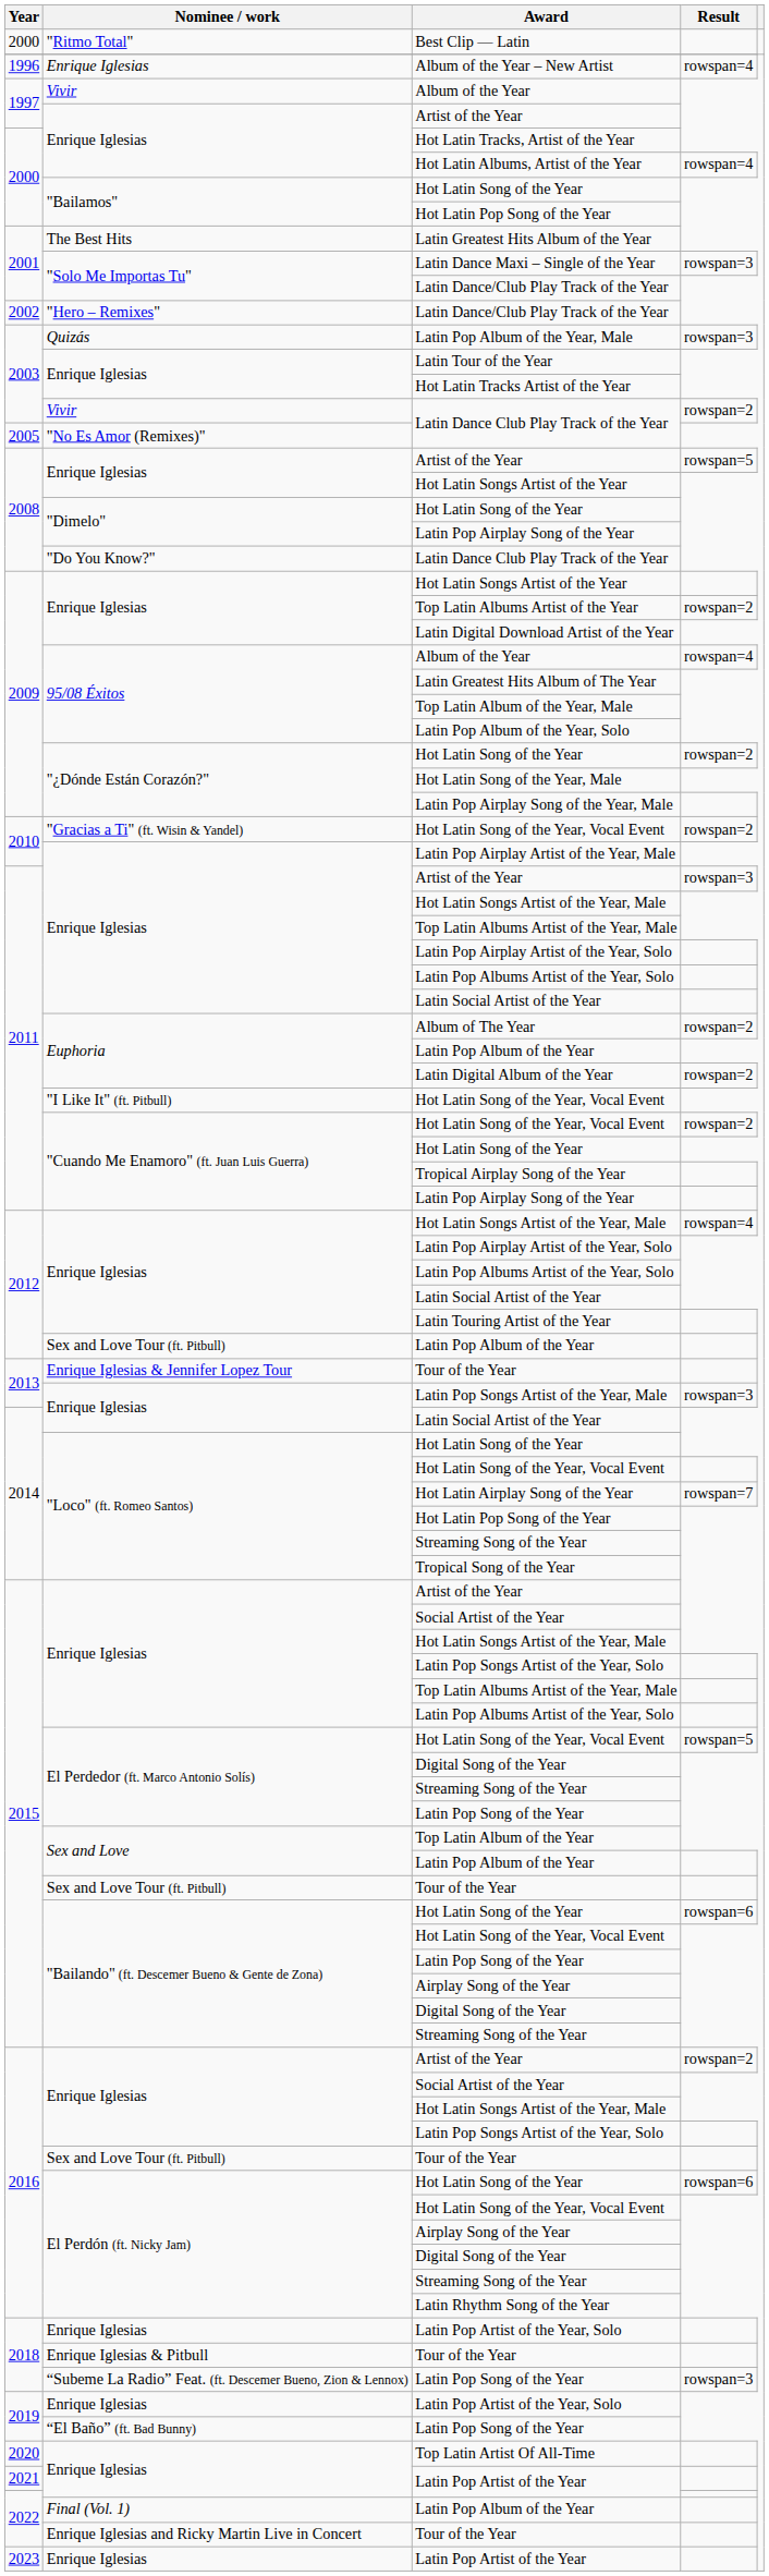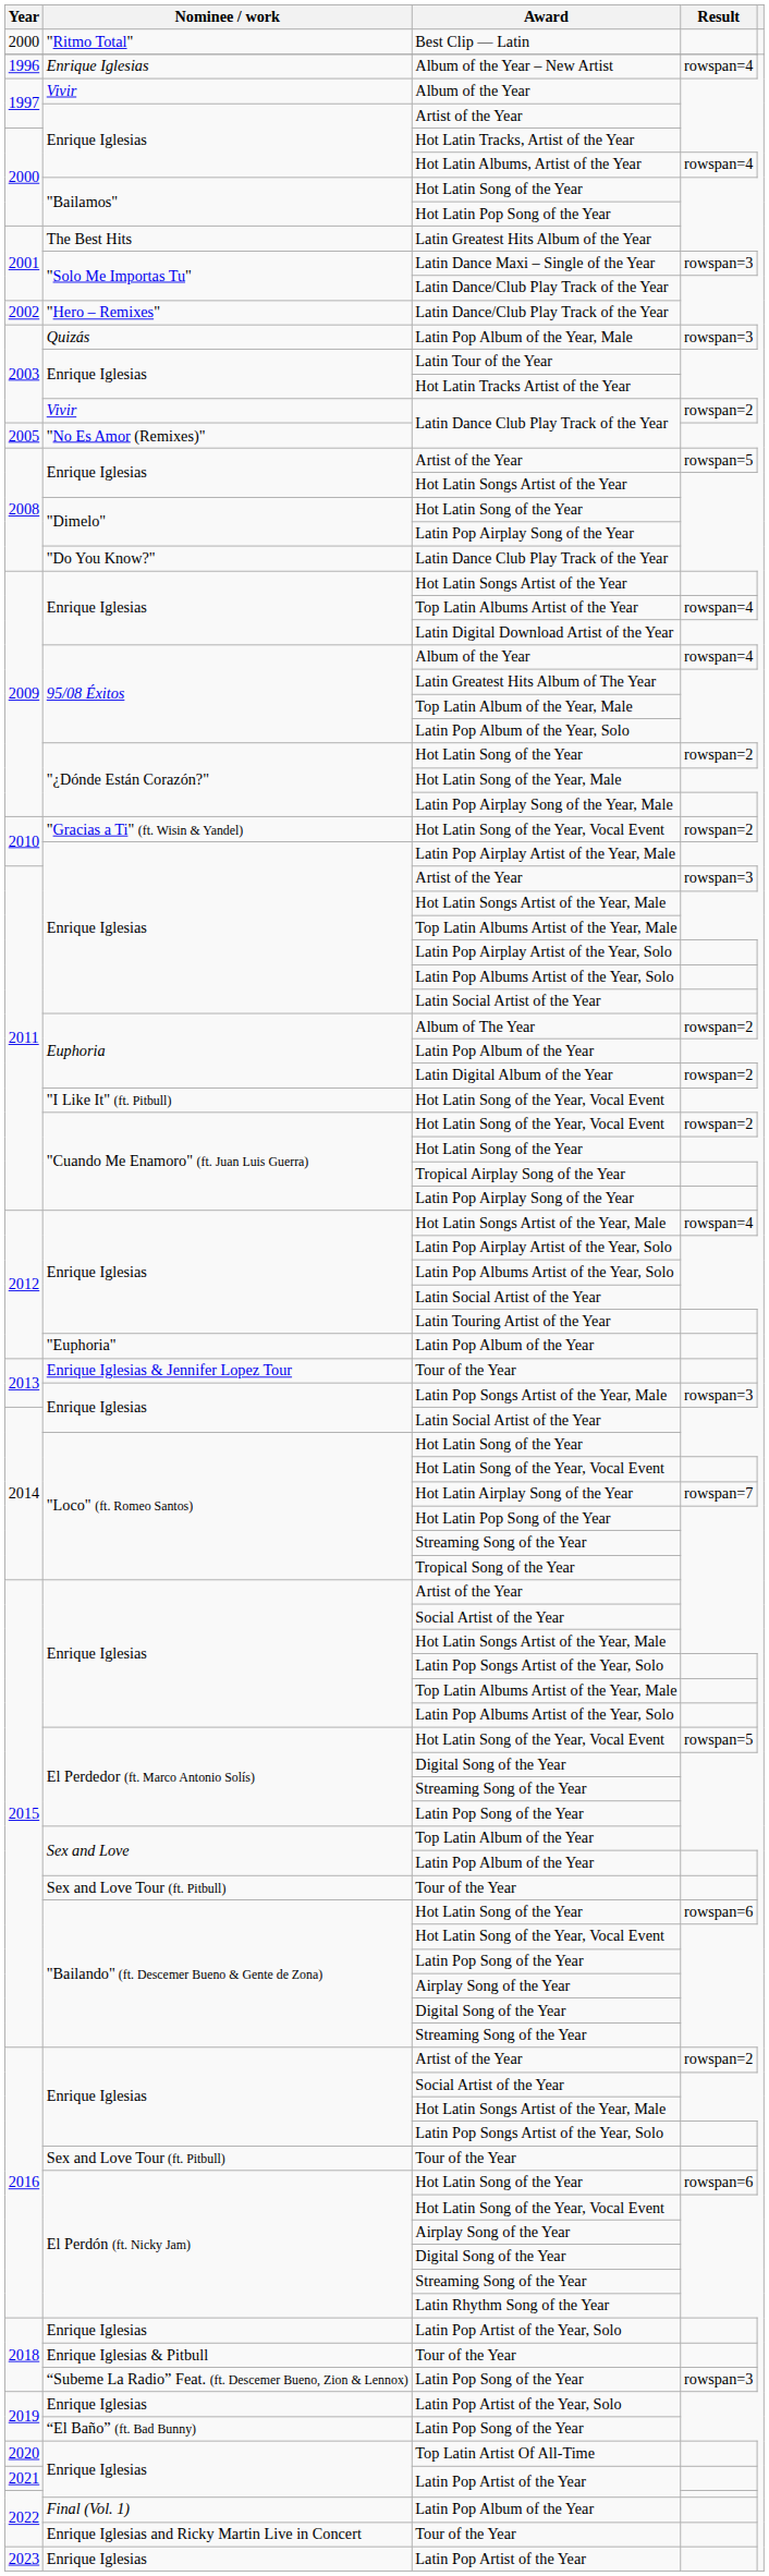Top Latin Albums Artist of the Year | Result: rowspan=2 -> rowspan=4
2012 / Latin Pop Album of the Year | Nominee / work: Sex and Love Tour (ft. Pitbull) -> "Euphoria"
